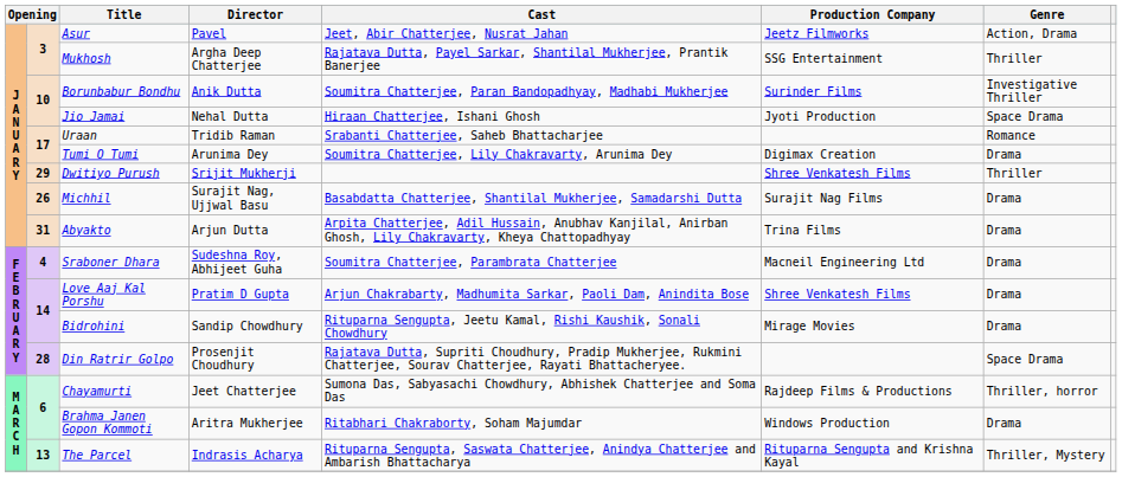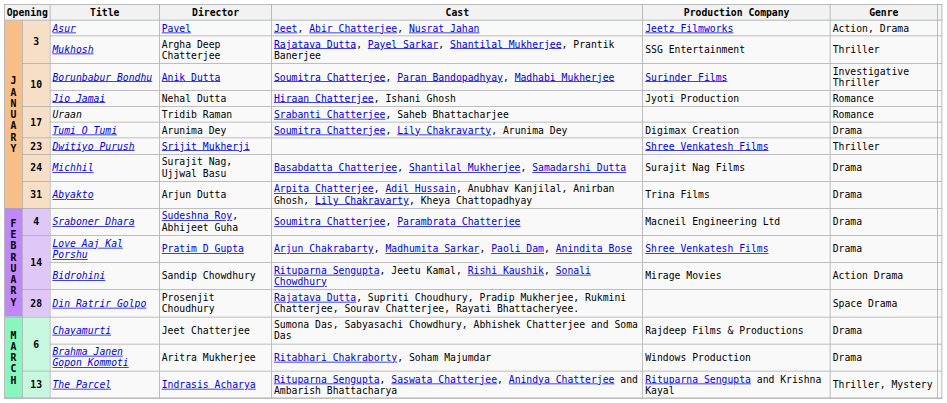Jio Jamai | Genre: Space Drama -> Romance
Dwitiyo Purush | column 2: 29 -> 23
Michhil | column 2: 26 -> 24
Bidrohini | Genre: Drama -> Action Drama
Chayamurti | Genre: Thriller, horror -> Drama
